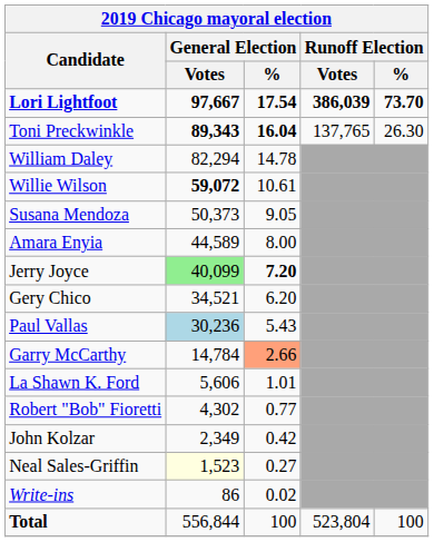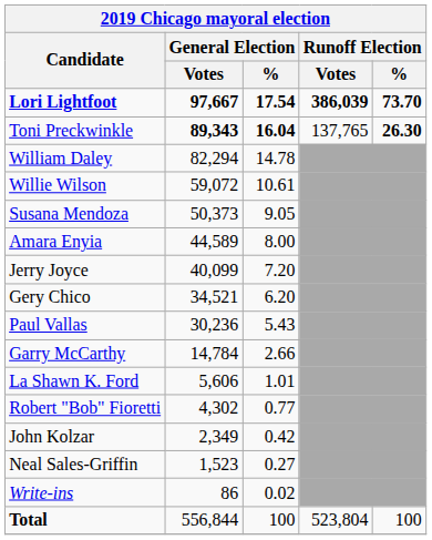Toni Preckwinkle | Runoff Election / %: normal -> bold
Willie Wilson | General Election / Votes: bold -> normal
Jerry Joyce | General Election / Votes: lightgreen background -> no background
Jerry Joyce | General Election / %: bold -> normal
Paul Vallas | General Election / Votes: lightblue background -> no background
Garry McCarthy | General Election / %: lightsalmon background -> no background
Neal Sales-Griffin | General Election / Votes: lightyellow background -> no background
